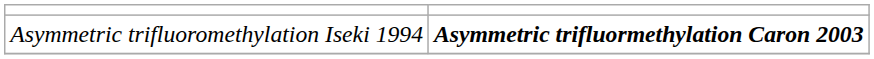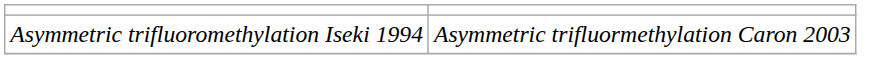Asymmetric trifluoromethylation Iseki 1994 | column 2: bold -> normal
